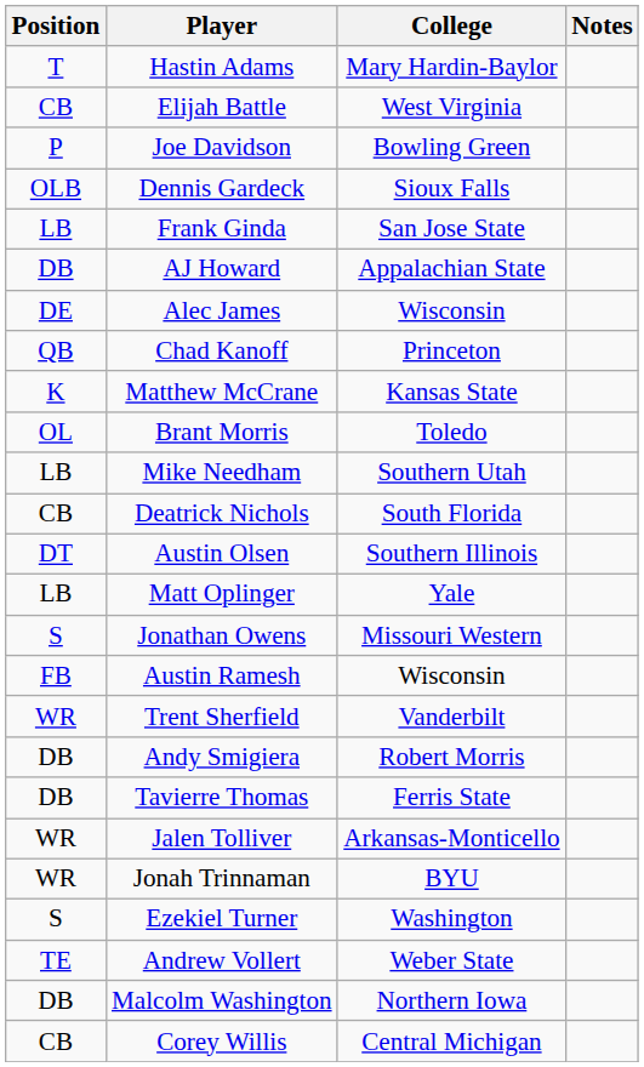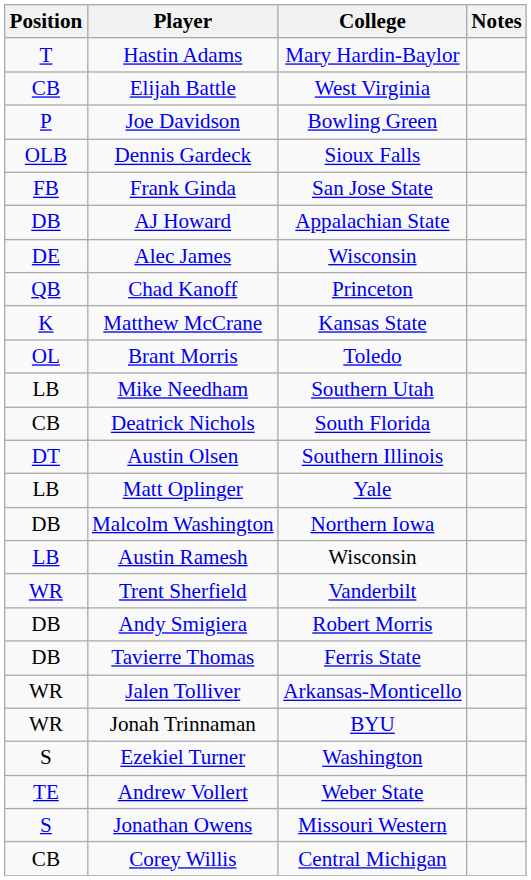Frank Ginda | Position: LB -> FB
rows swapped: Jonathan Owens <-> Malcolm Washington
Austin Ramesh | Position: FB -> LB
